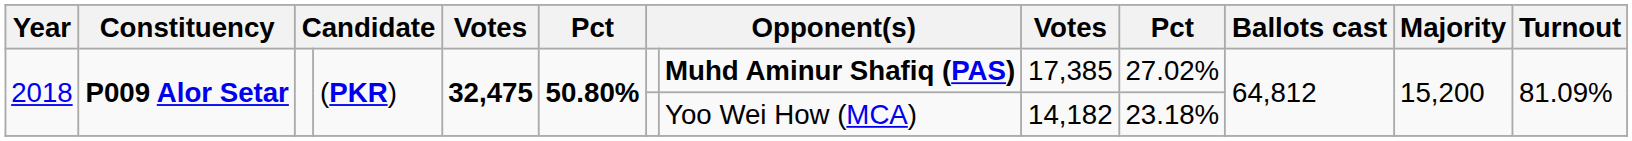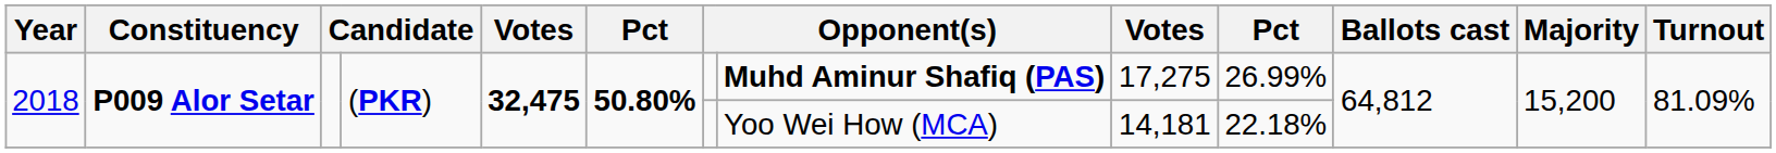row 2 | column 9: 17,385 -> 17,275
row 2 | column 10: 27.02% -> 26.99%
row 3 | column 9: 14,182 -> 14,181
row 3 | column 10: 23.18% -> 22.18%
